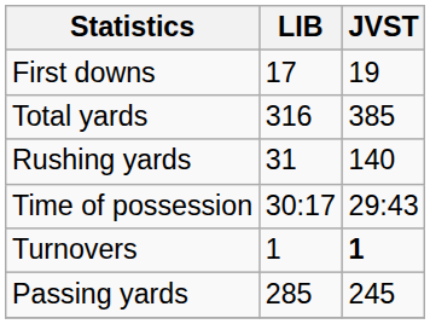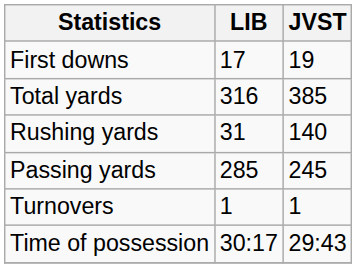rows swapped: Passing yards <-> Time of possession
Turnovers | JVST: bold -> normal
